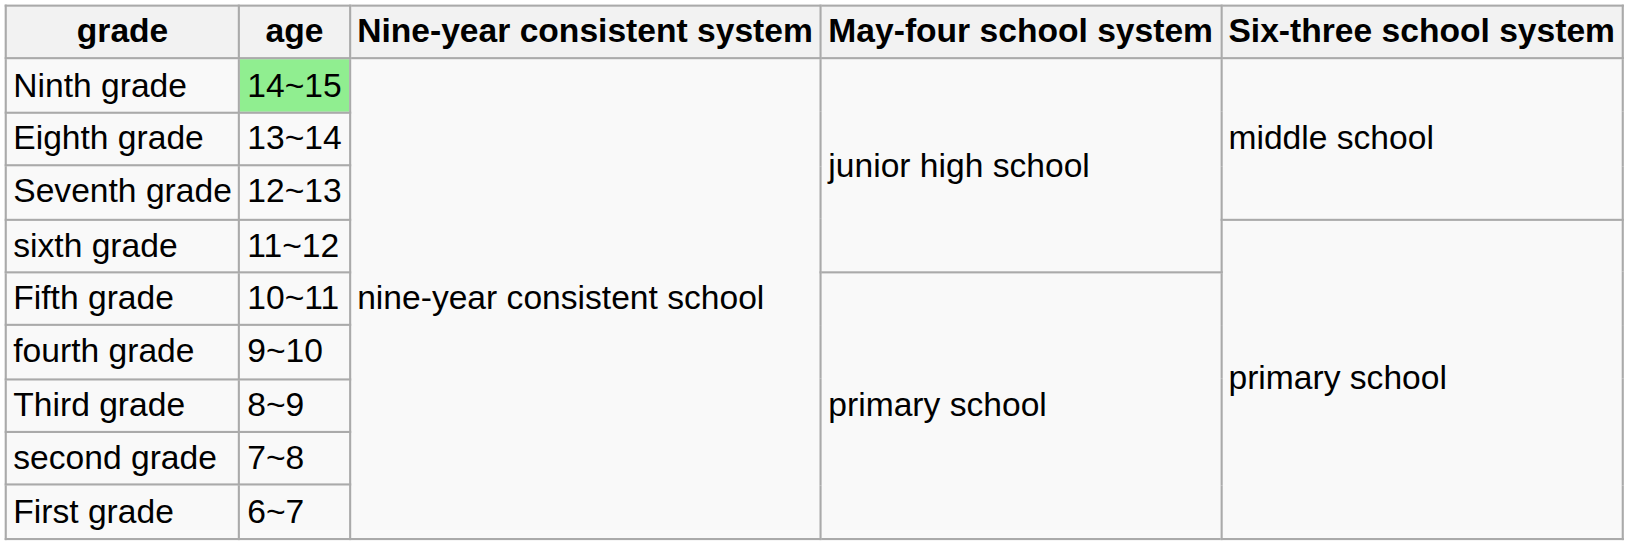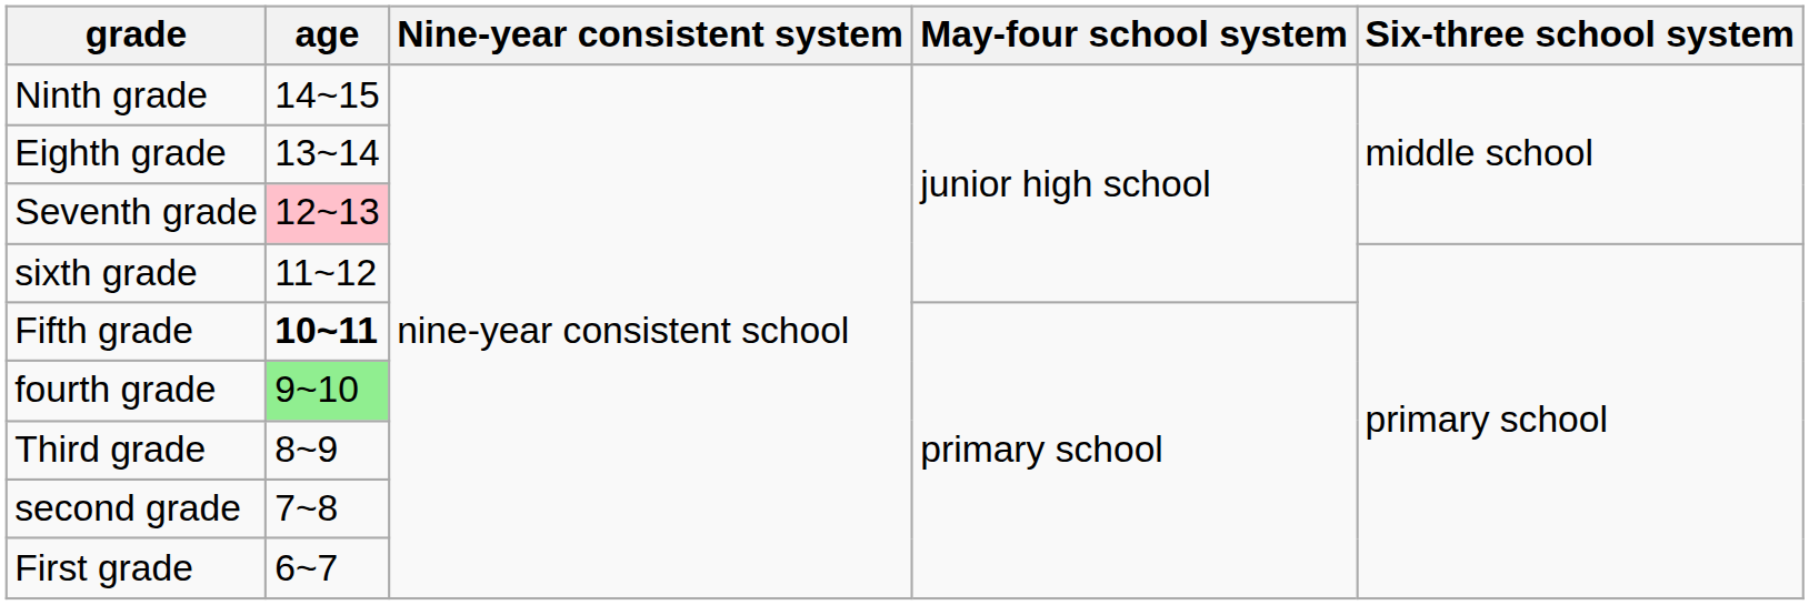Ninth grade | age: lightgreen background -> no background
Seventh grade | age: no background -> pink background
Fifth grade | age: normal -> bold
fourth grade | age: no background -> lightgreen background
